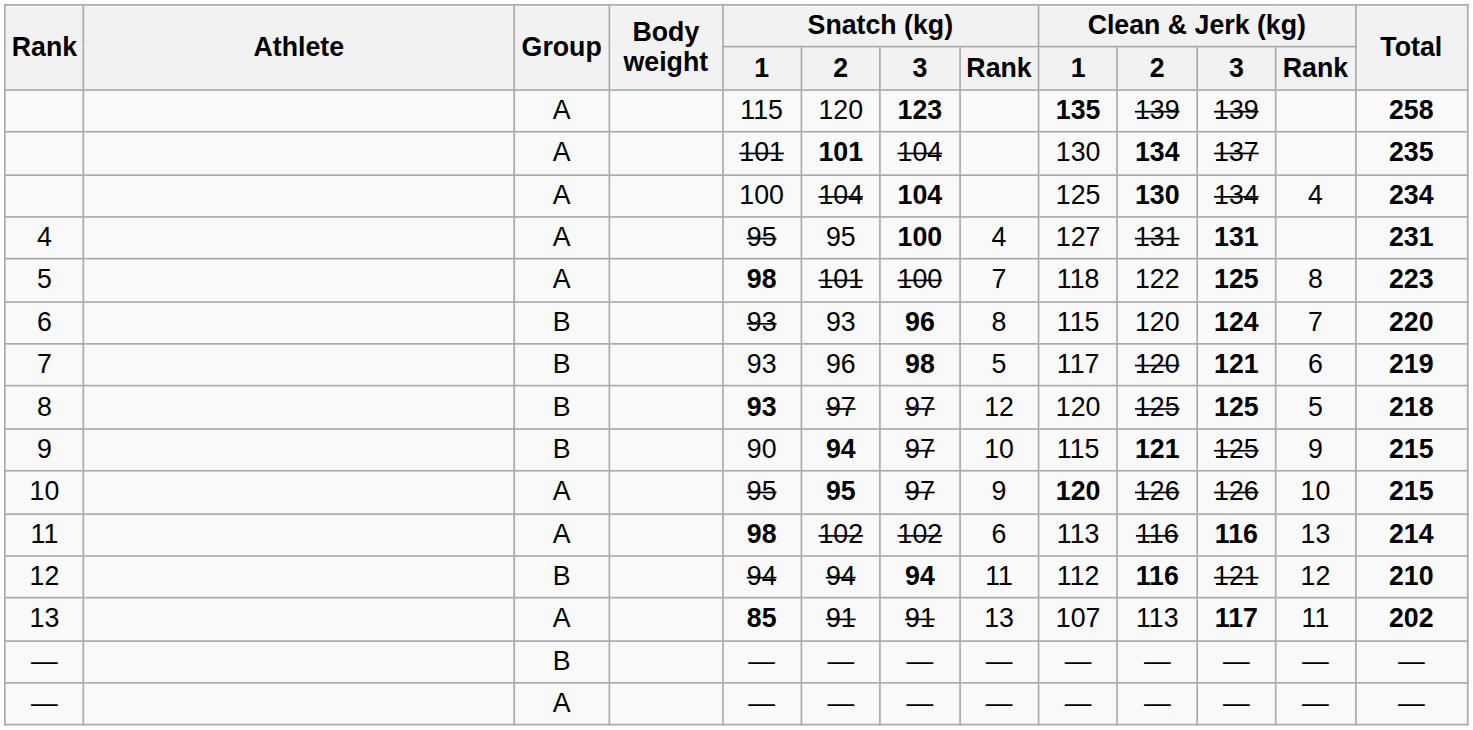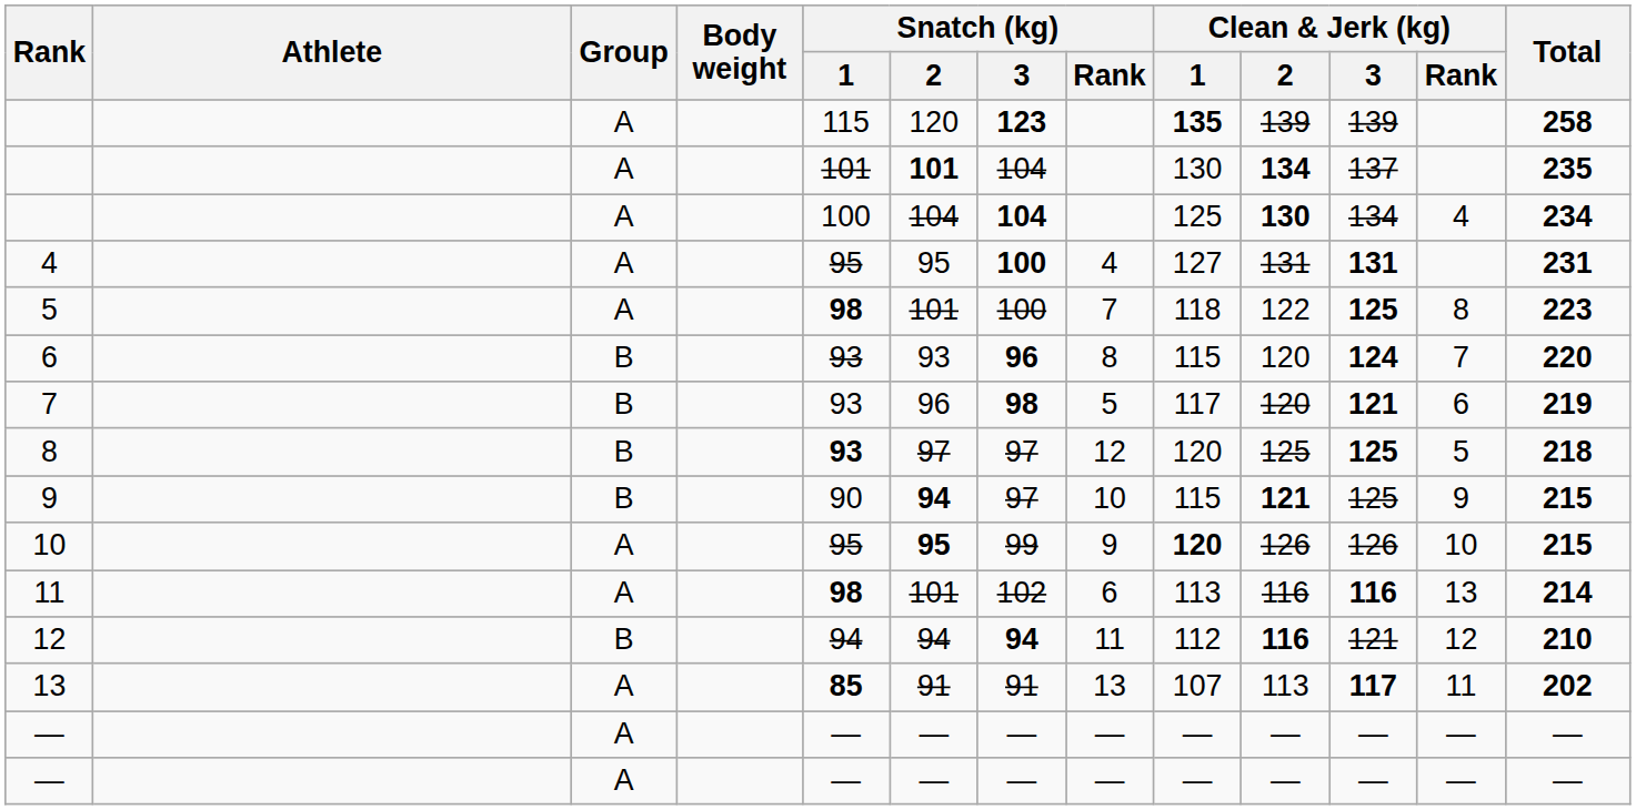row 12 | Snatch (kg) / 3: 97 -> 99
row 13 | Snatch (kg) / 2: 102 -> 101
row 16 | Group: B -> A
